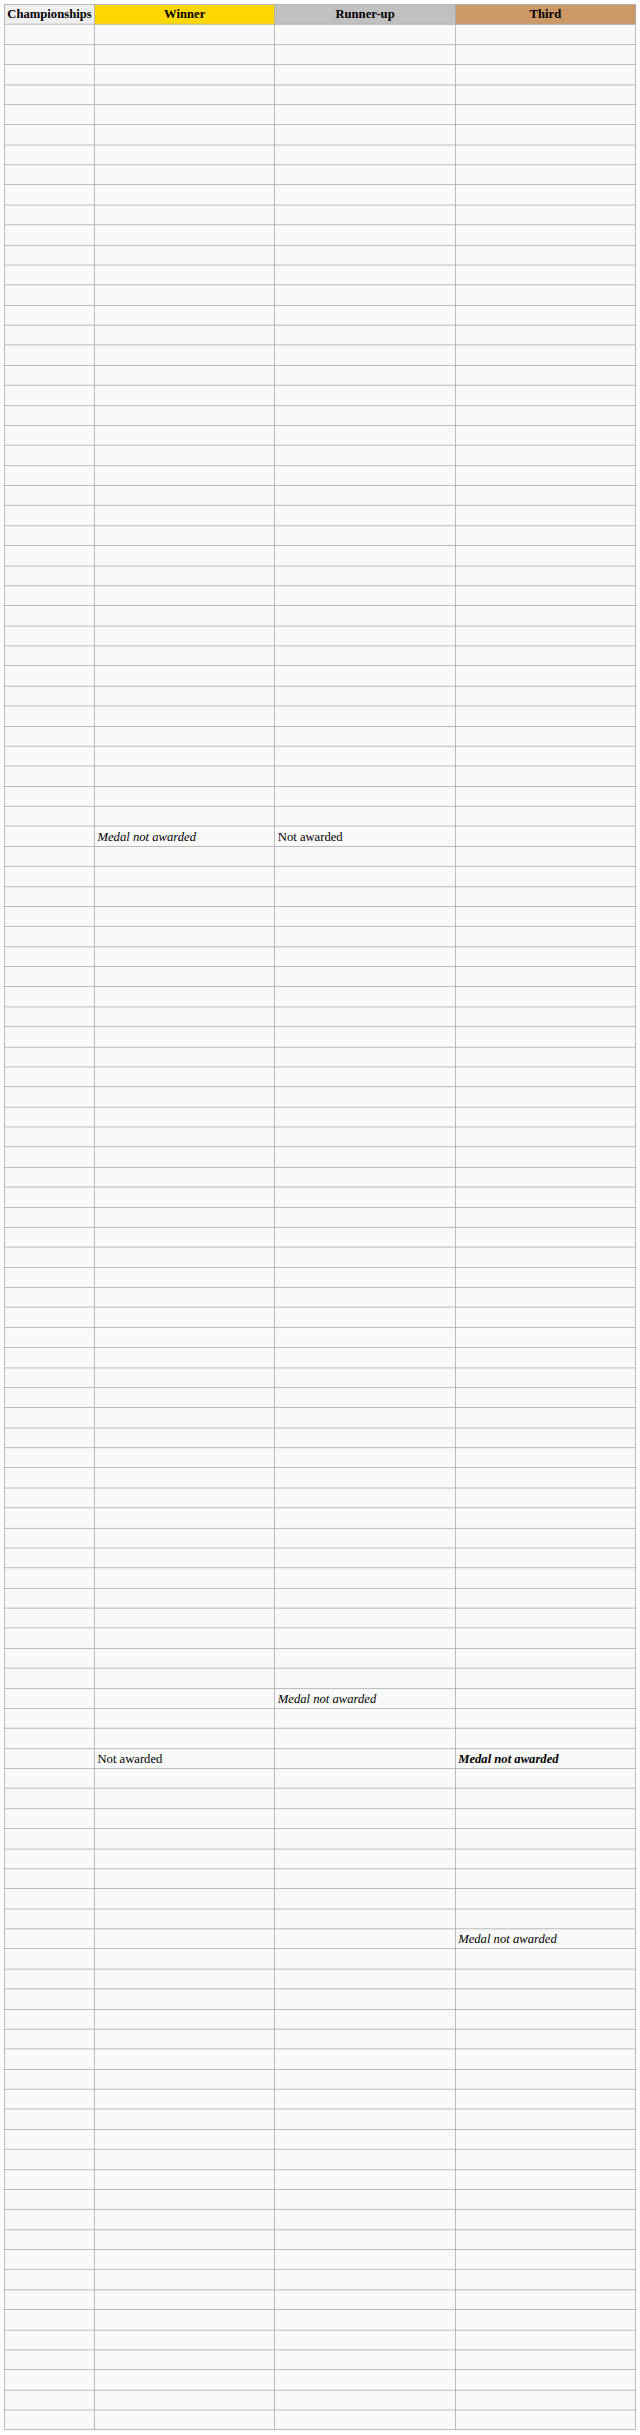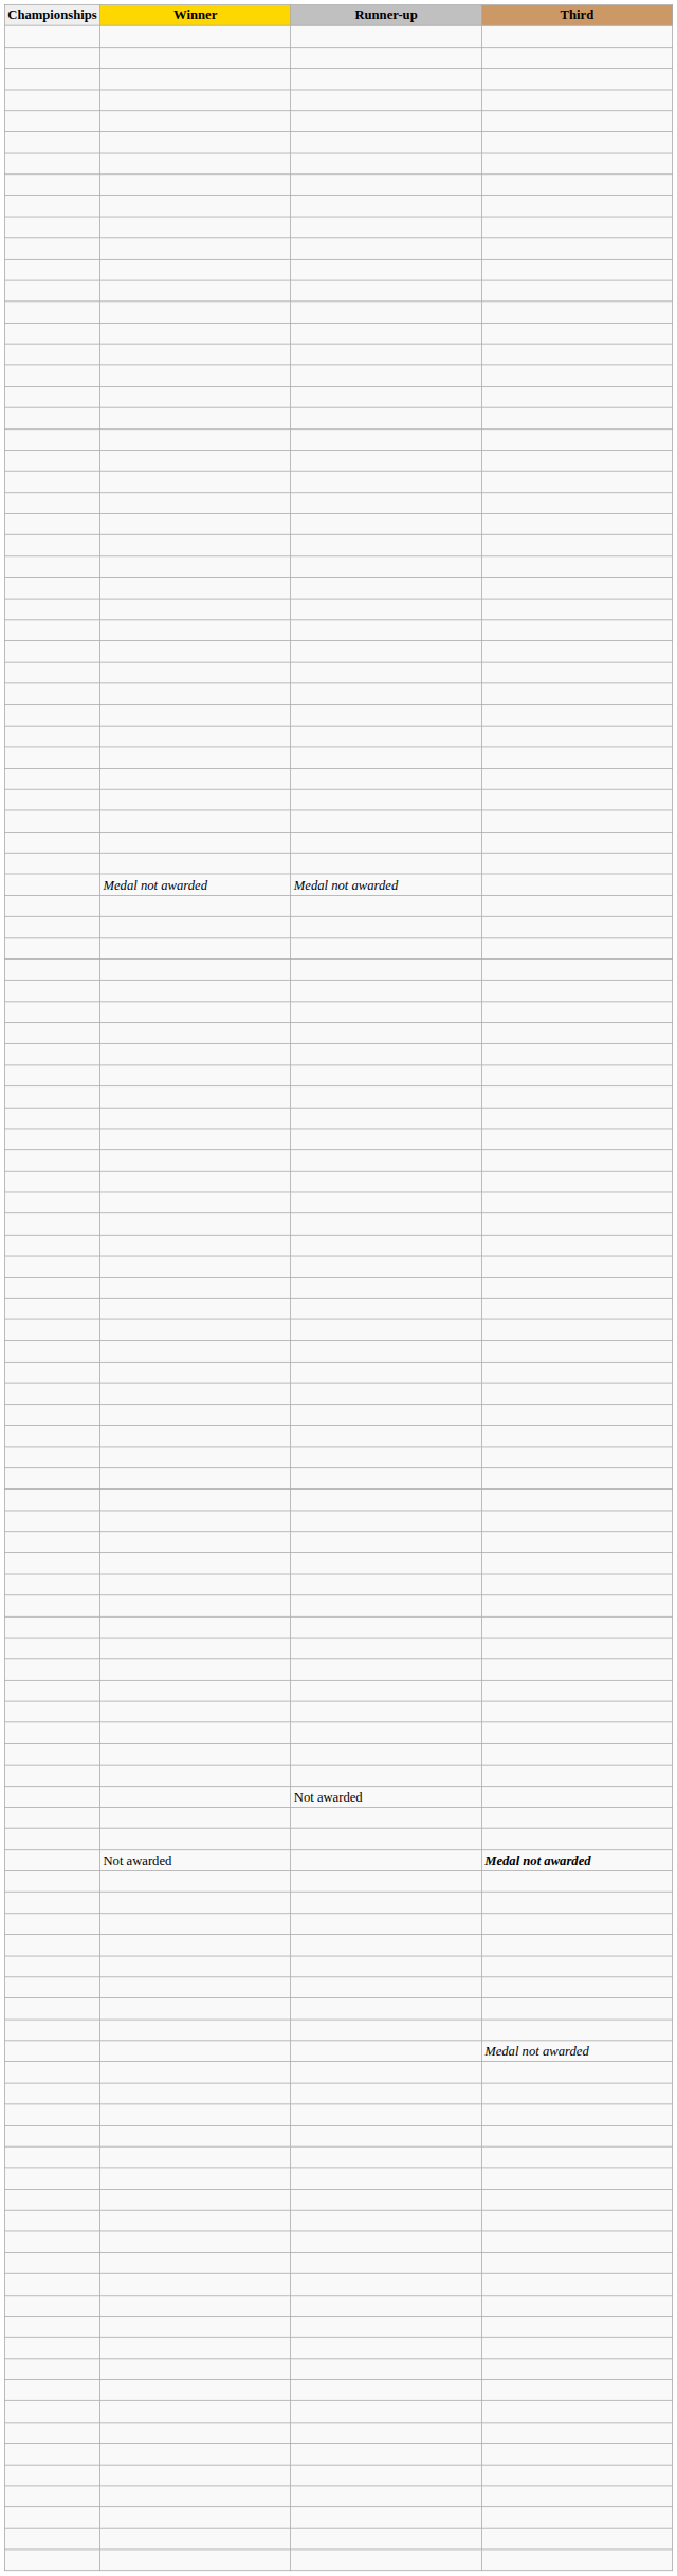row 42 | Runner-up: Not awarded -> Medal not awarded
row 85 | Runner-up: Medal not awarded -> Not awarded
